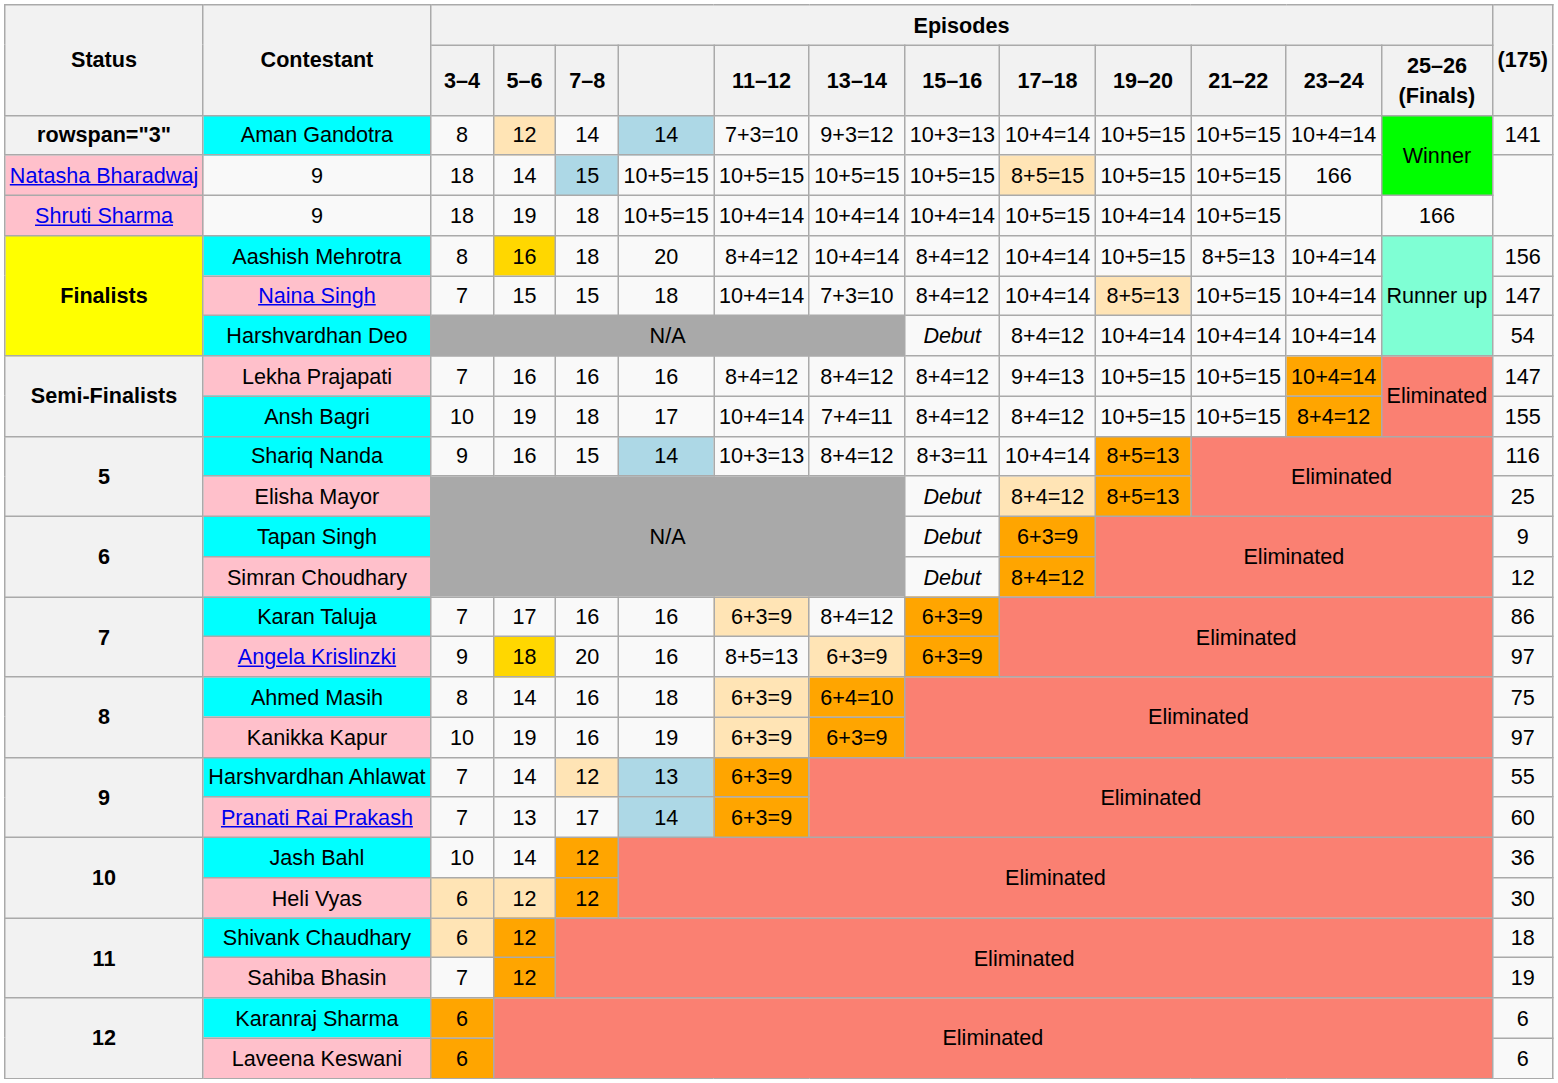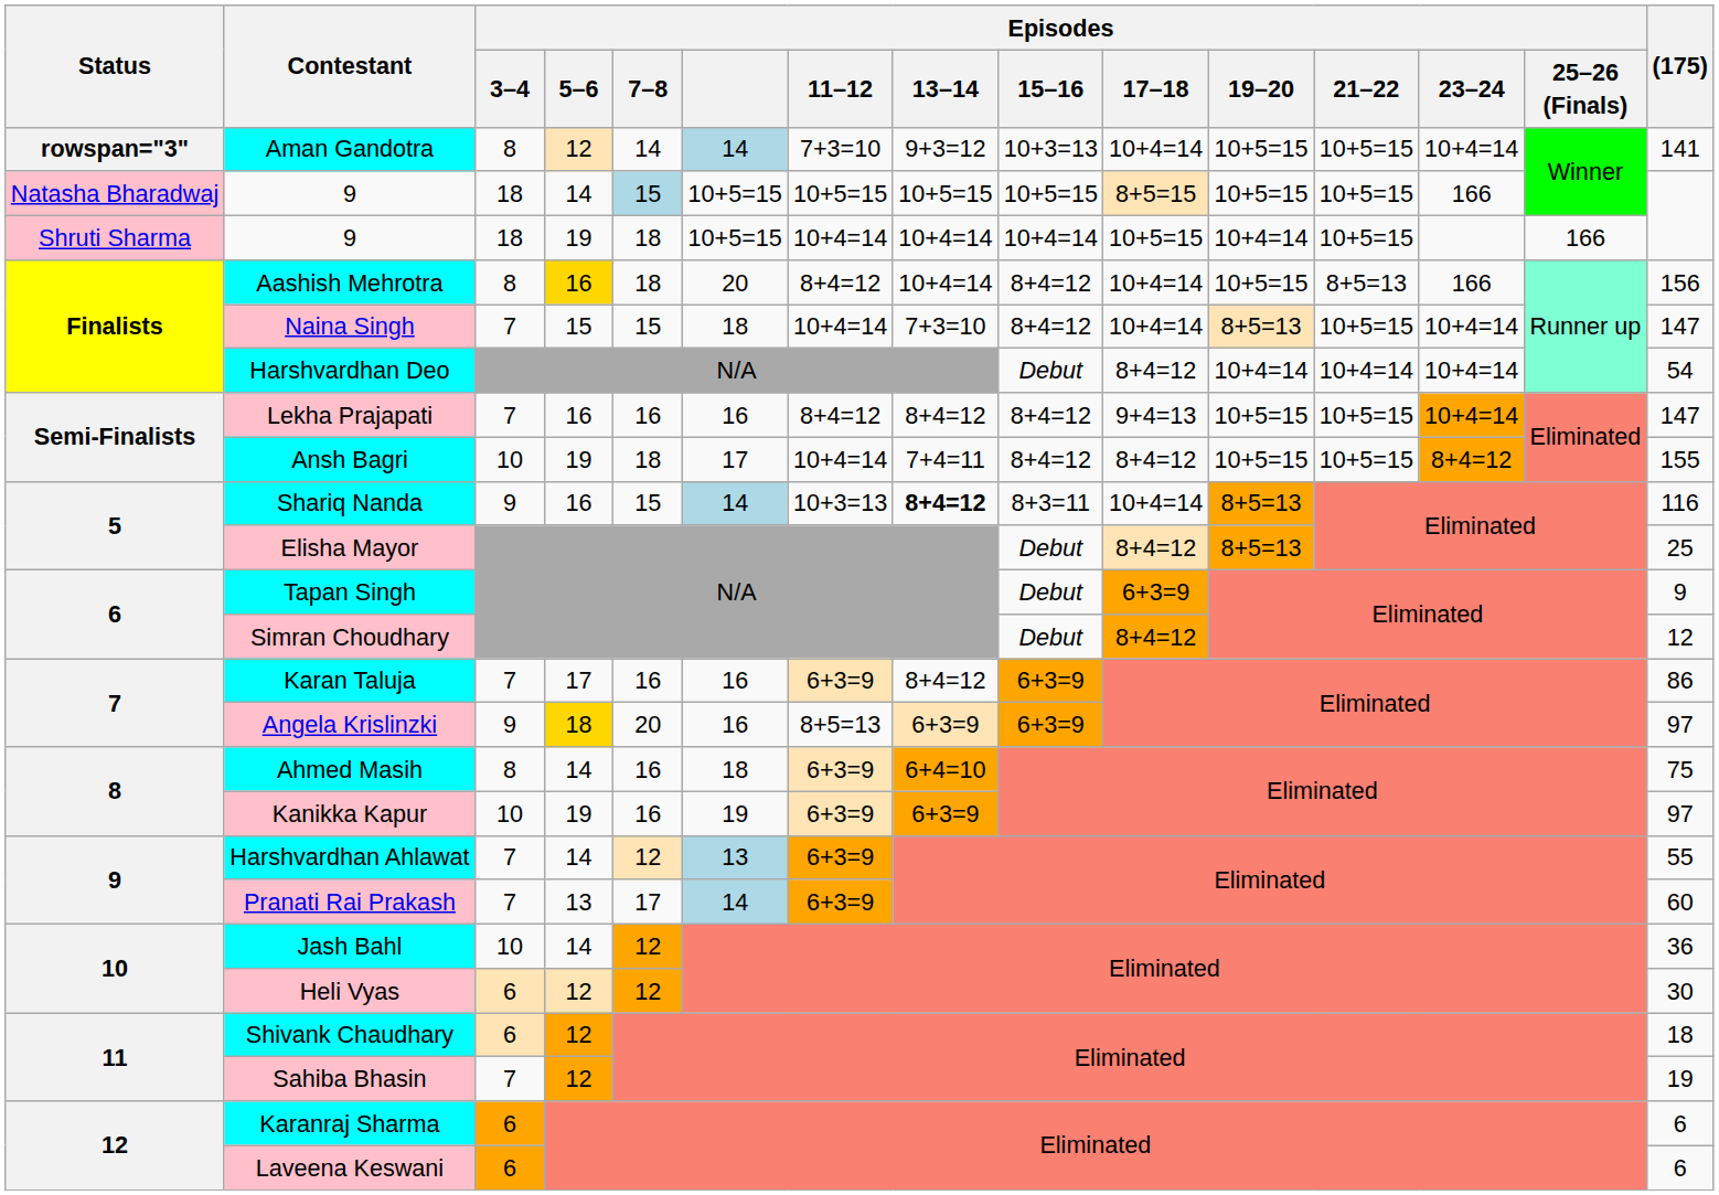Aashish Mehrotra | Episodes / 23–24: 10+4=14 -> 166
Shariq Nanda | Episodes / 13–14: normal -> bold
